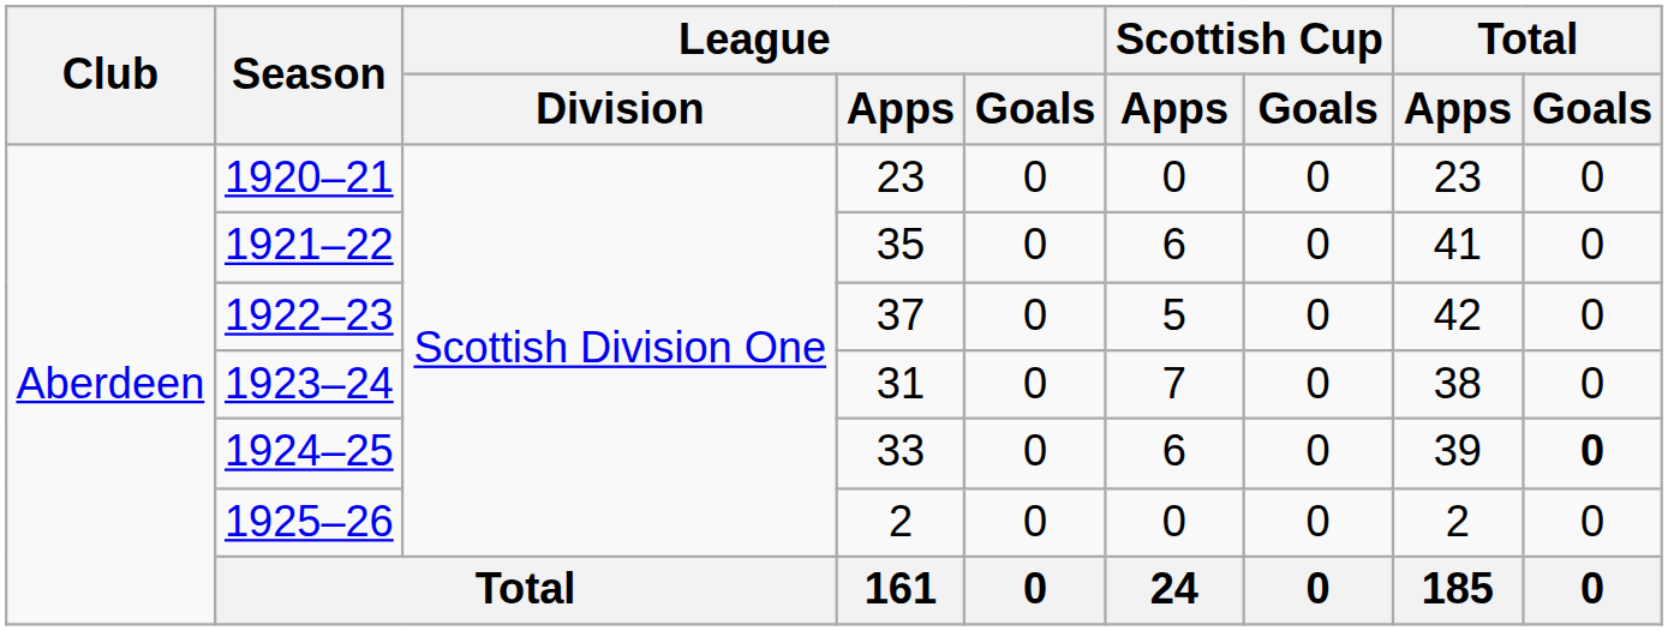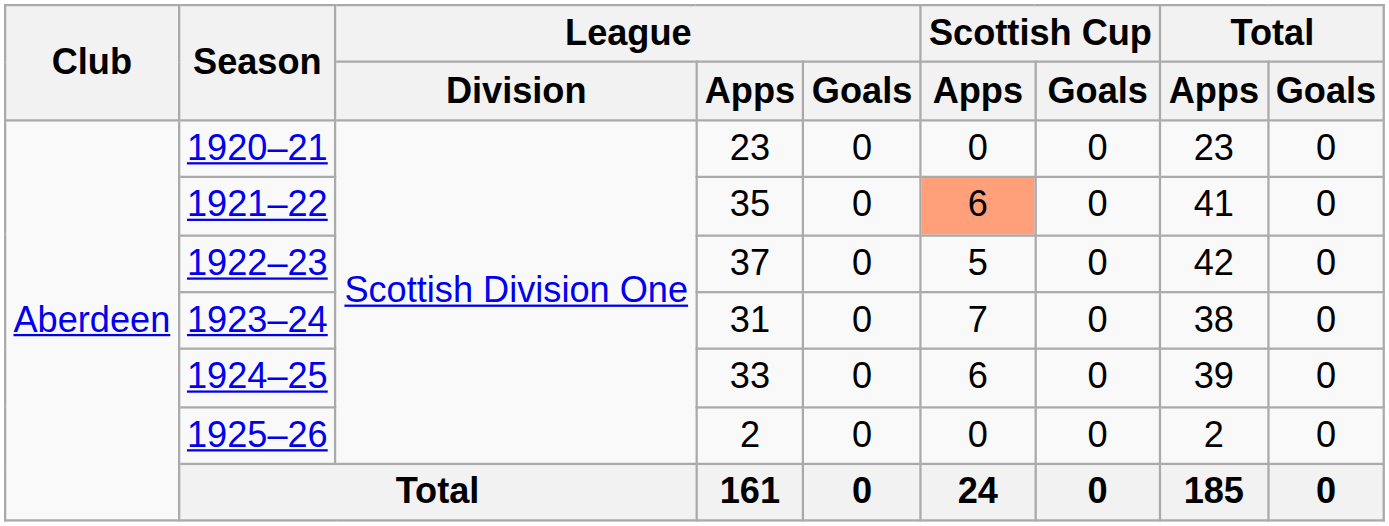1921–22 | Scottish Cup / Apps: no background -> lightsalmon background
1924–25 | Total / Goals: bold -> normal
